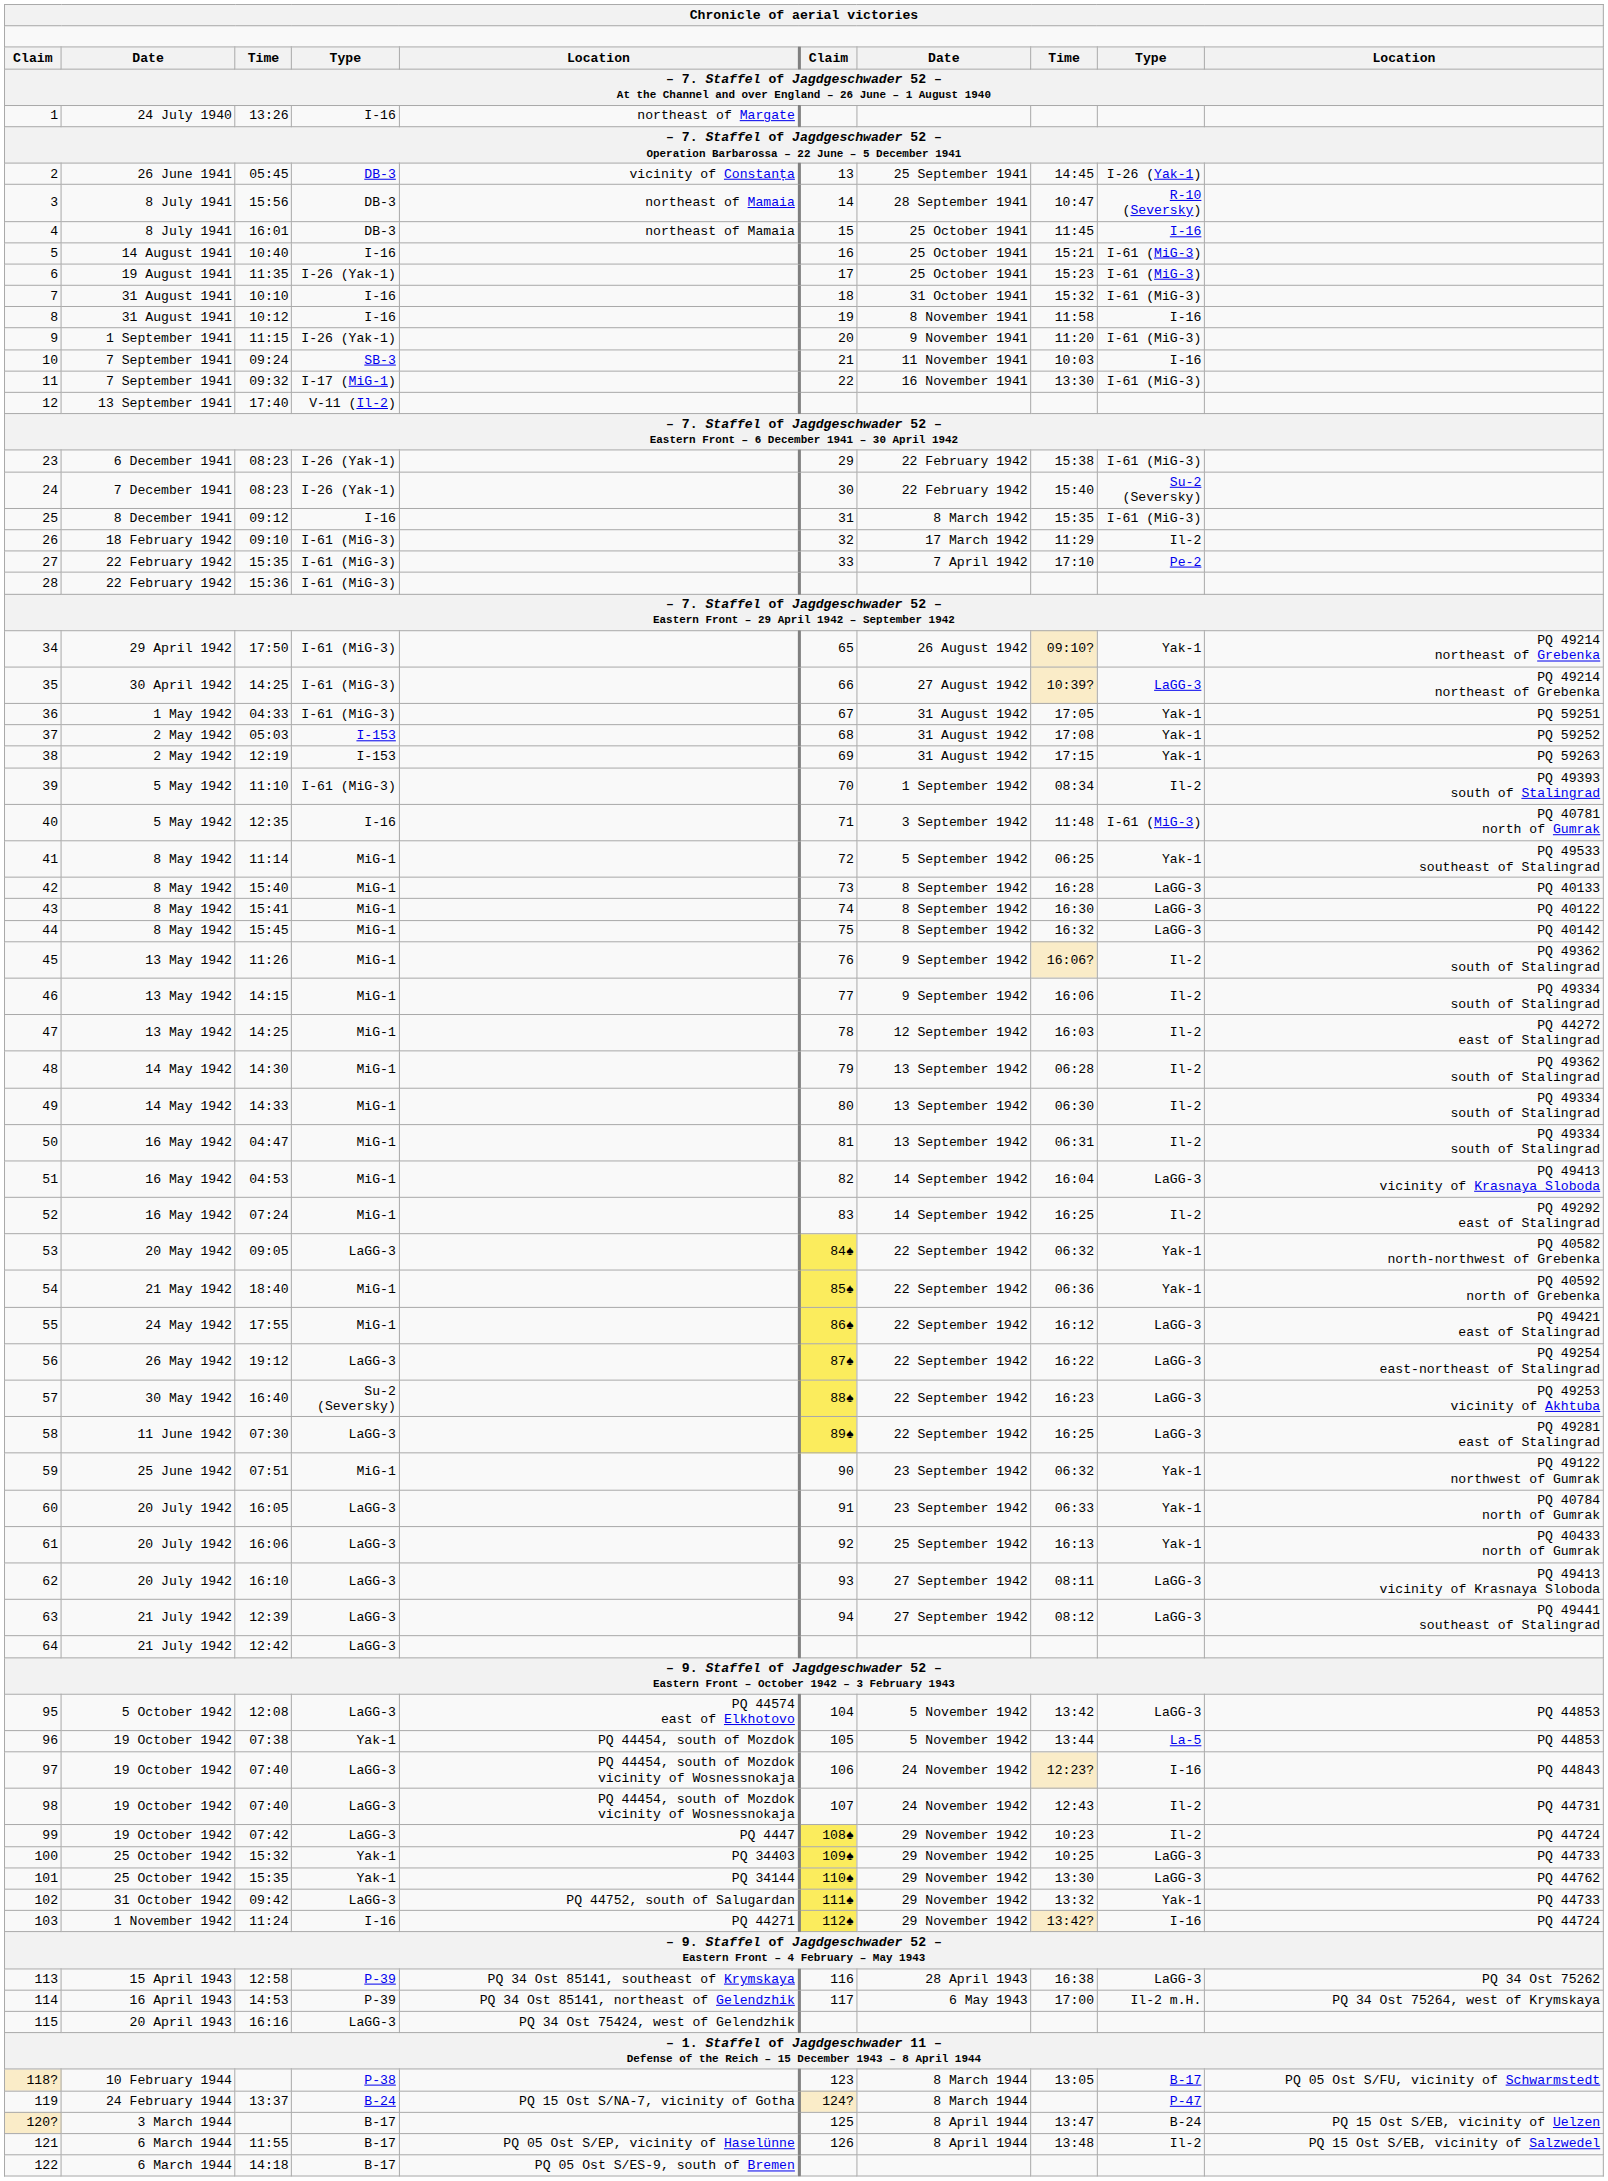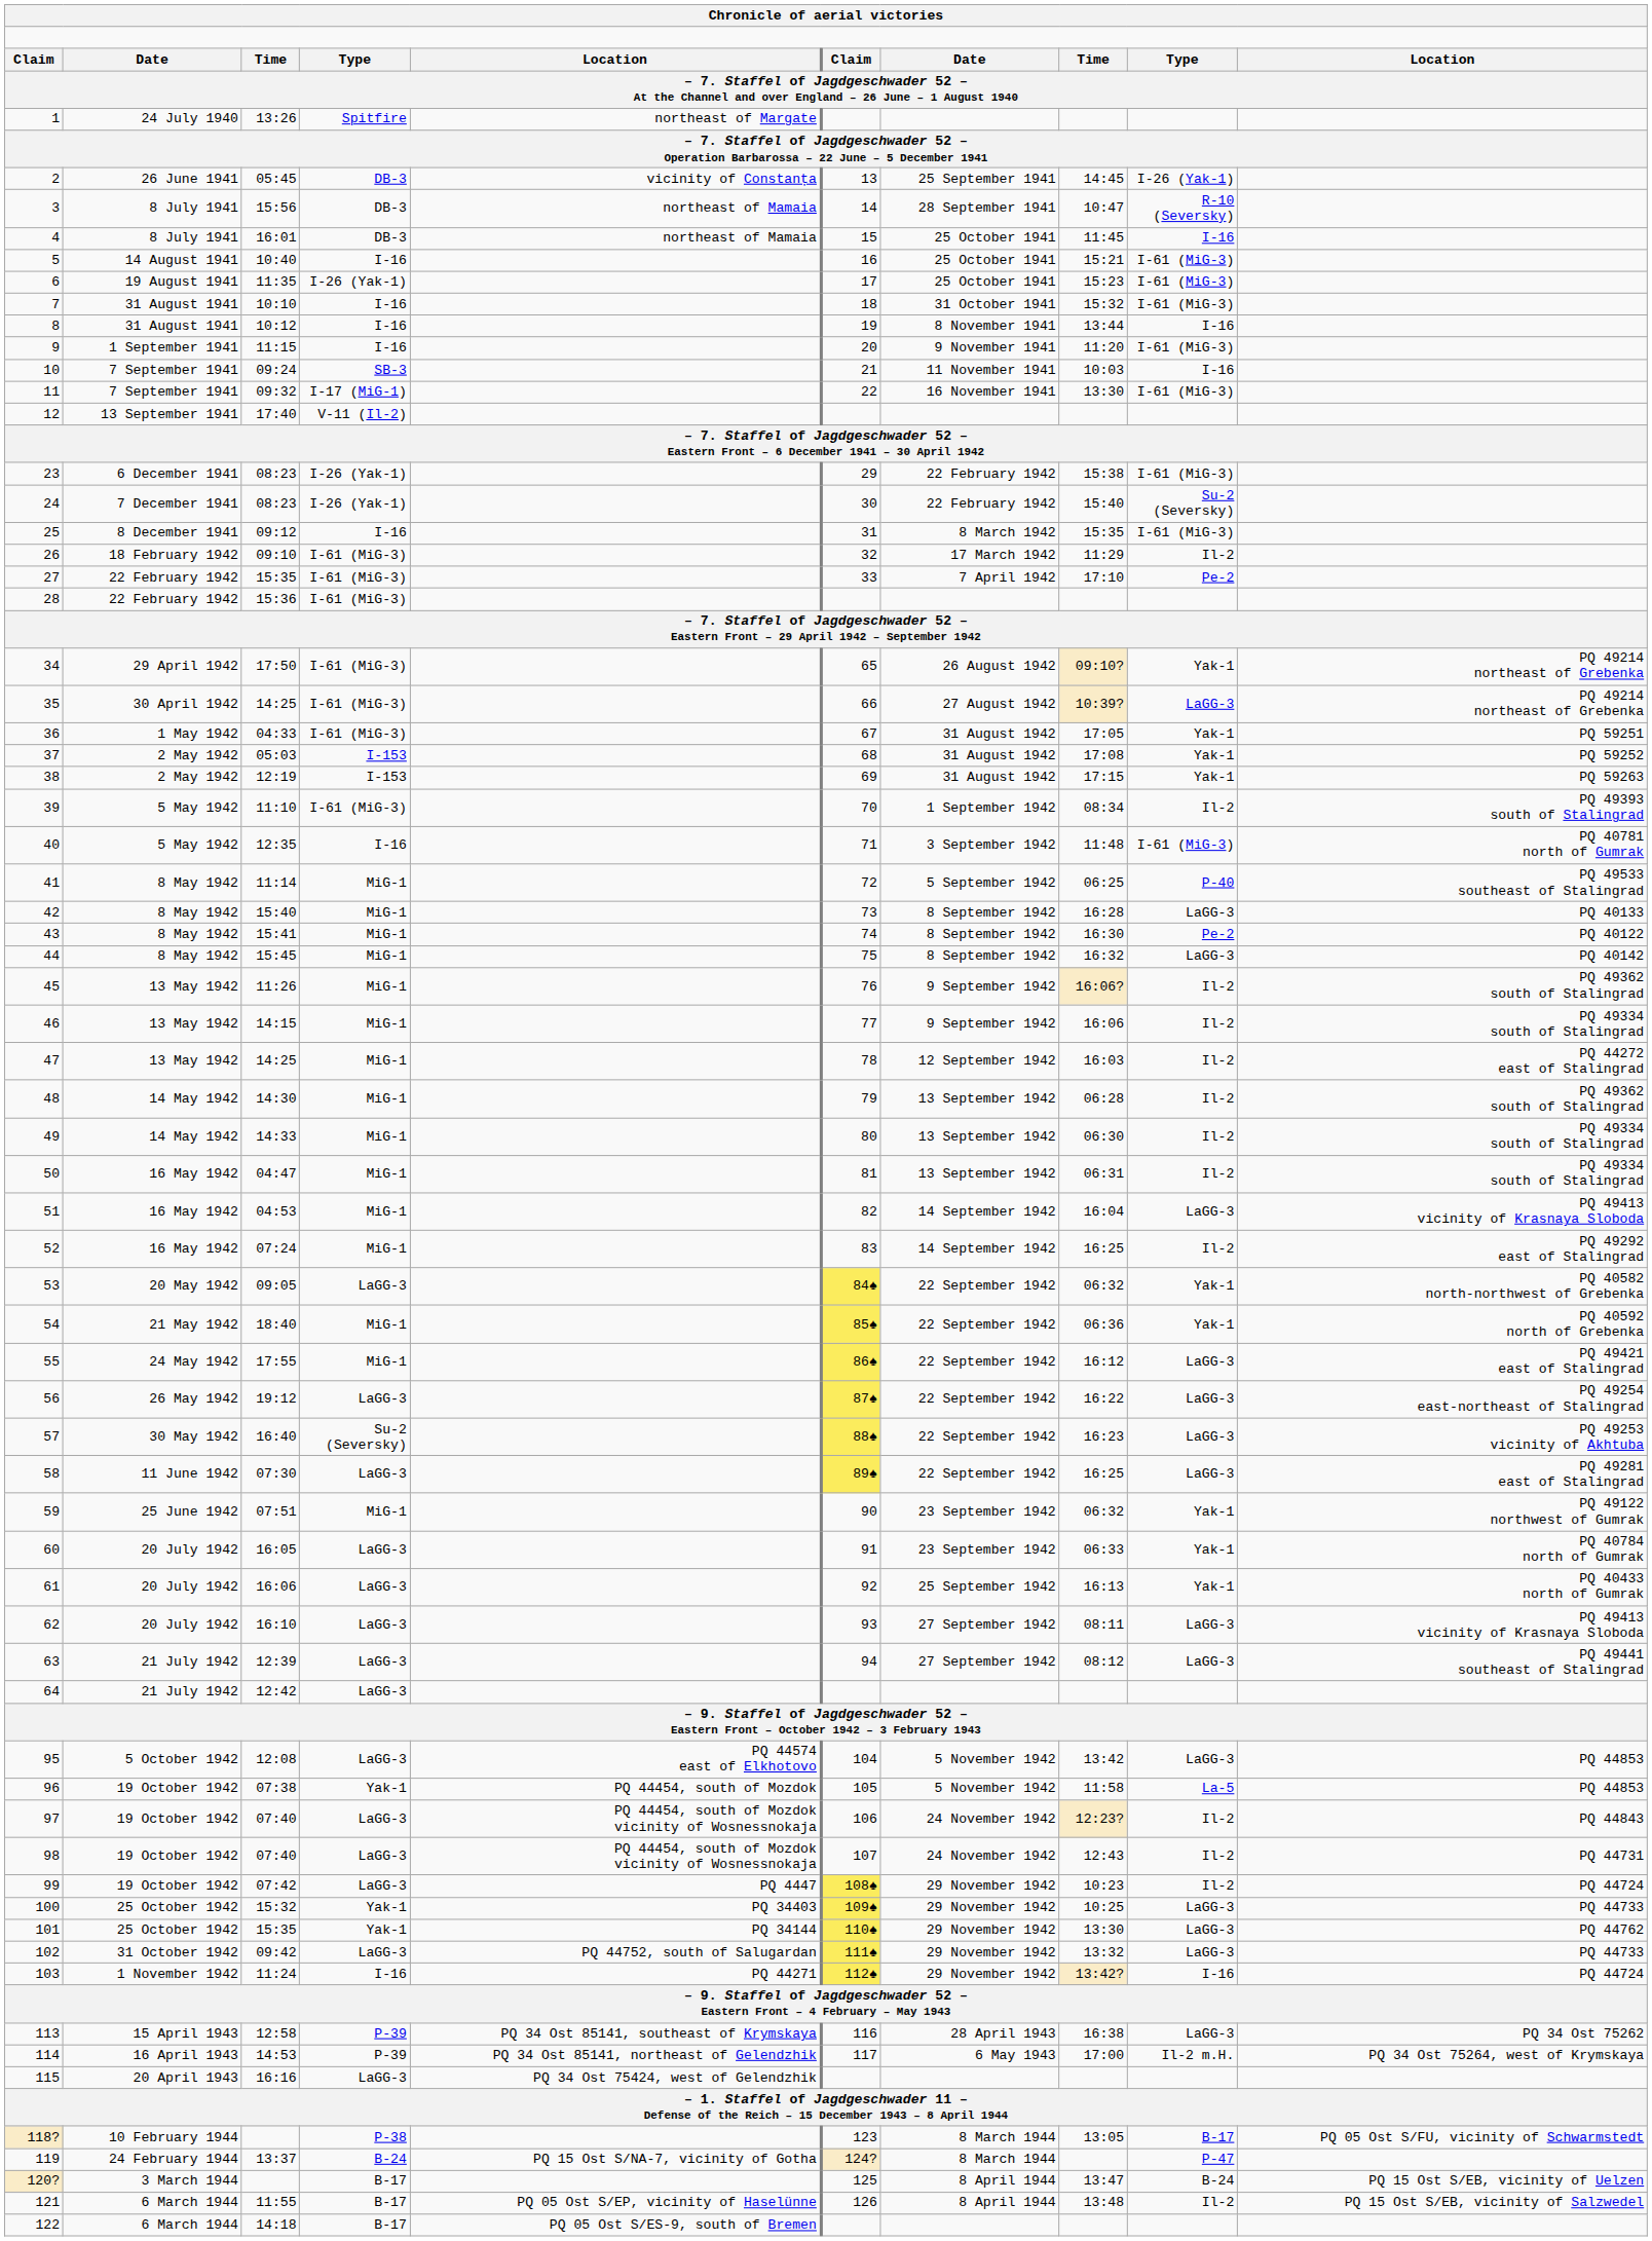1 | column 4: I-16 -> Spitfire
8 | column 8: 11:58 -> 13:44
9 | column 4: I-26 (Yak-1) -> I-16
41 | column 9: Yak-1 -> P-40
43 | column 9: LaGG-3 -> Pe-2
96 | column 8: 13:44 -> 11:58
97 | column 9: I-16 -> Il-2
102 | column 9: Yak-1 -> LaGG-3
